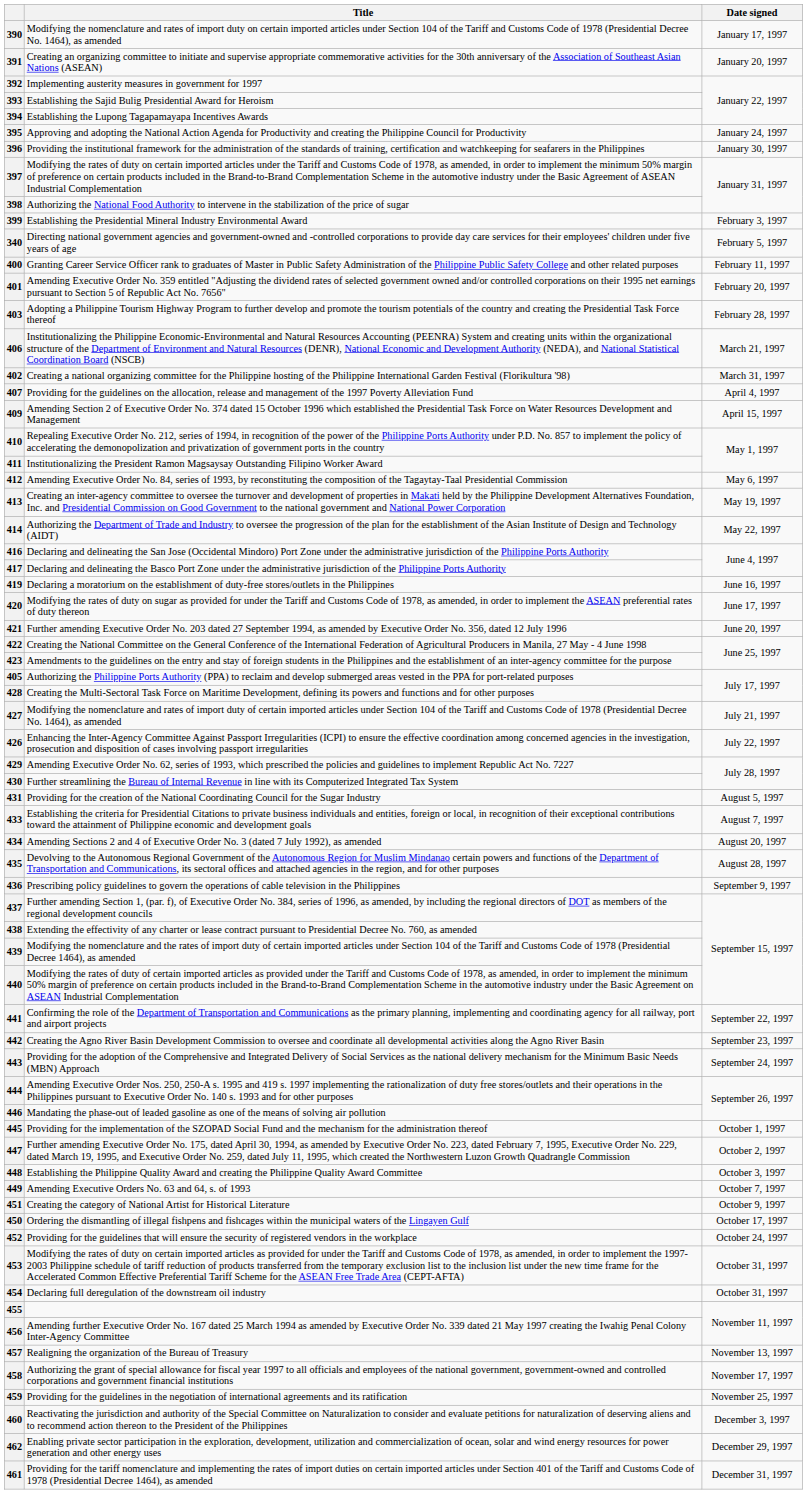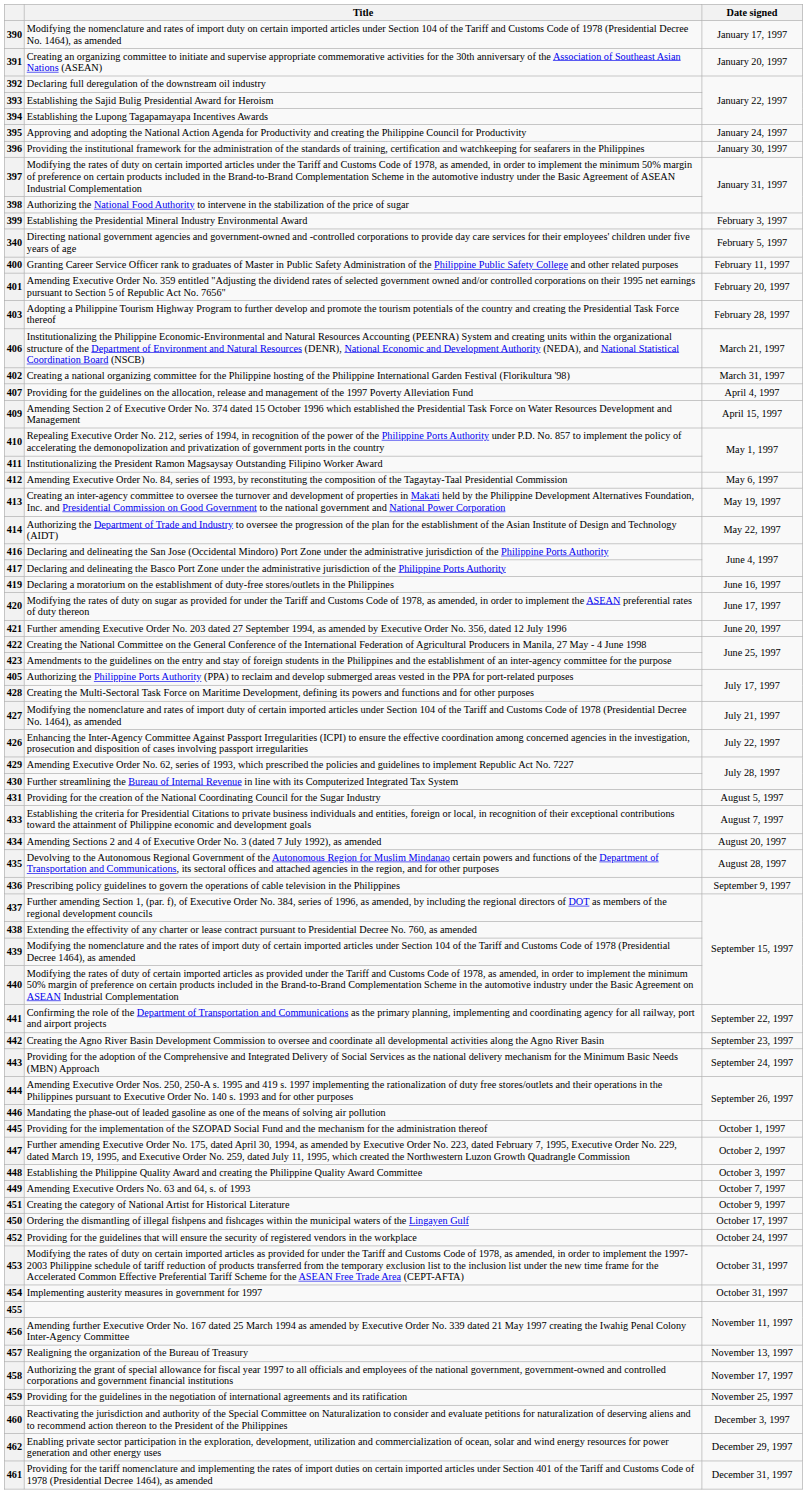392 | Title: Implementing austerity measures in government for 1997 -> Declaring full deregulation of the downstream oil industry
454 | Title: Declaring full deregulation of the downstream oil industry -> Implementing austerity measures in government for 1997
